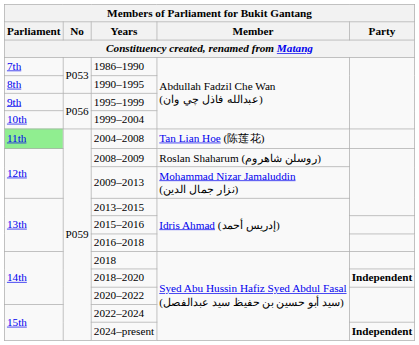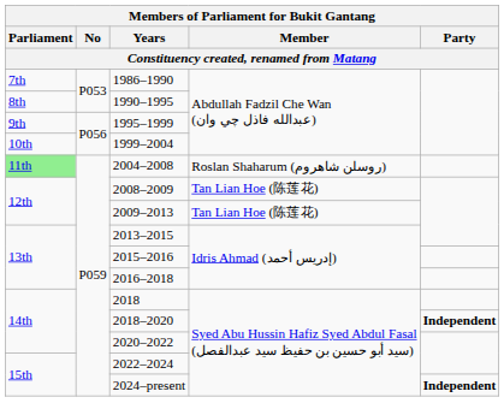2004–2008 | Member: Tan Lian Hoe (陈莲花) -> Roslan Shaharum (روسلن شاهروم)
2008–2009 | Member: Roslan Shaharum (روسلن شاهروم) -> Tan Lian Hoe (陈莲花)
2009–2013 | Member: Mohammad Nizar Jamaluddin (نزار جمال الدين) -> Tan Lian Hoe (陈莲花)
